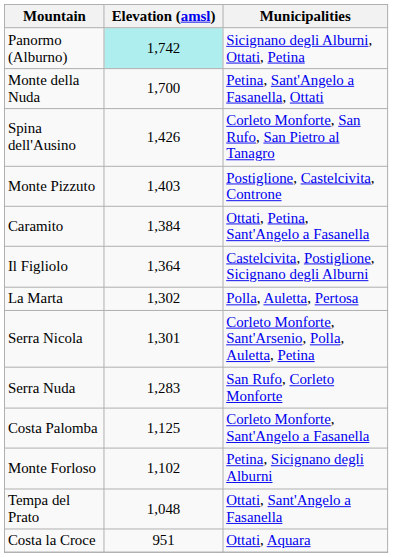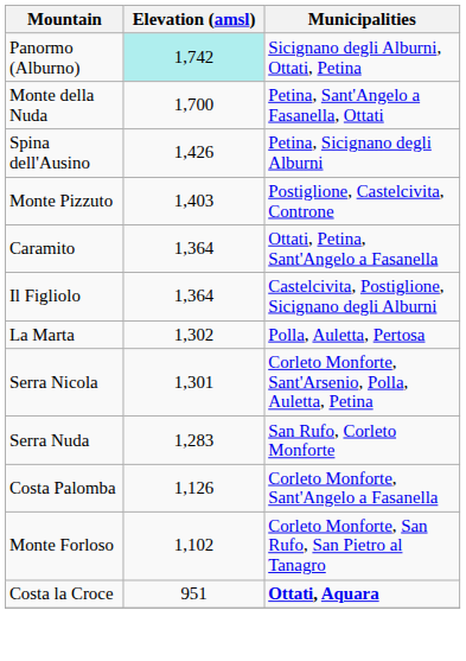Spina dell'Ausino | Municipalities: Corleto Monforte, San Rufo, San Pietro al Tanagro -> Petina, Sicignano degli Alburni
Caramito | Elevation (amsl): 1,384 -> 1,364
Costa Palomba | Elevation (amsl): 1,125 -> 1,126
Monte Forloso | Municipalities: Petina, Sicignano degli Alburni -> Corleto Monforte, San Rufo, San Pietro al Tanagro
- row: Tempa del Prato | 1,048 | Ottati, Sant'Angelo a Fasanella
Costa la Croce | Municipalities: normal -> bold
